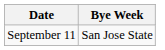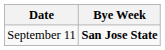September 11 | Bye Week: normal -> bold
